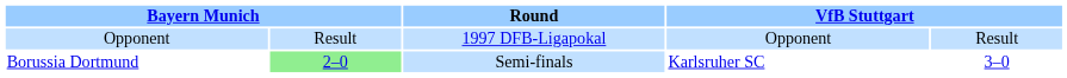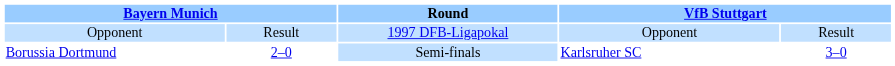Borussia Dortmund | column 2: lightgreen background -> no background
